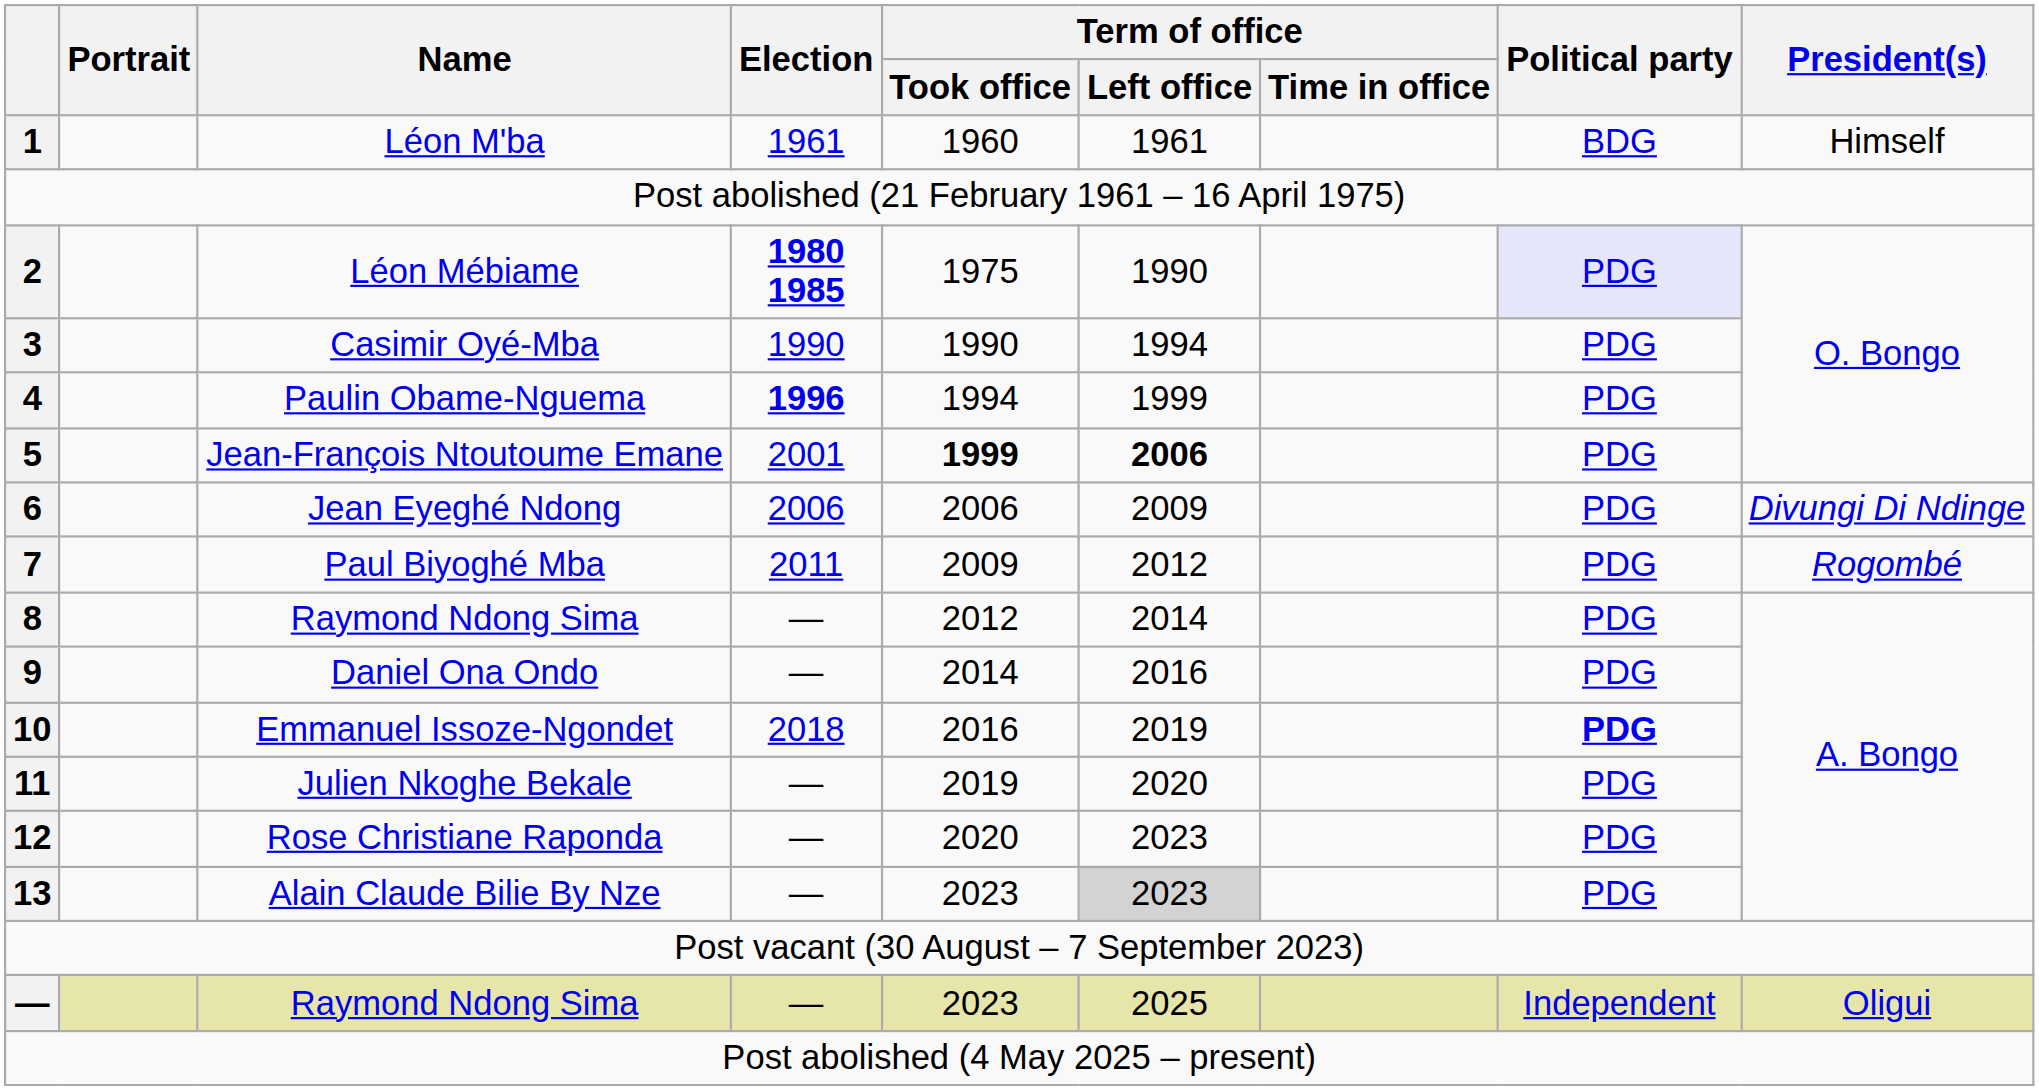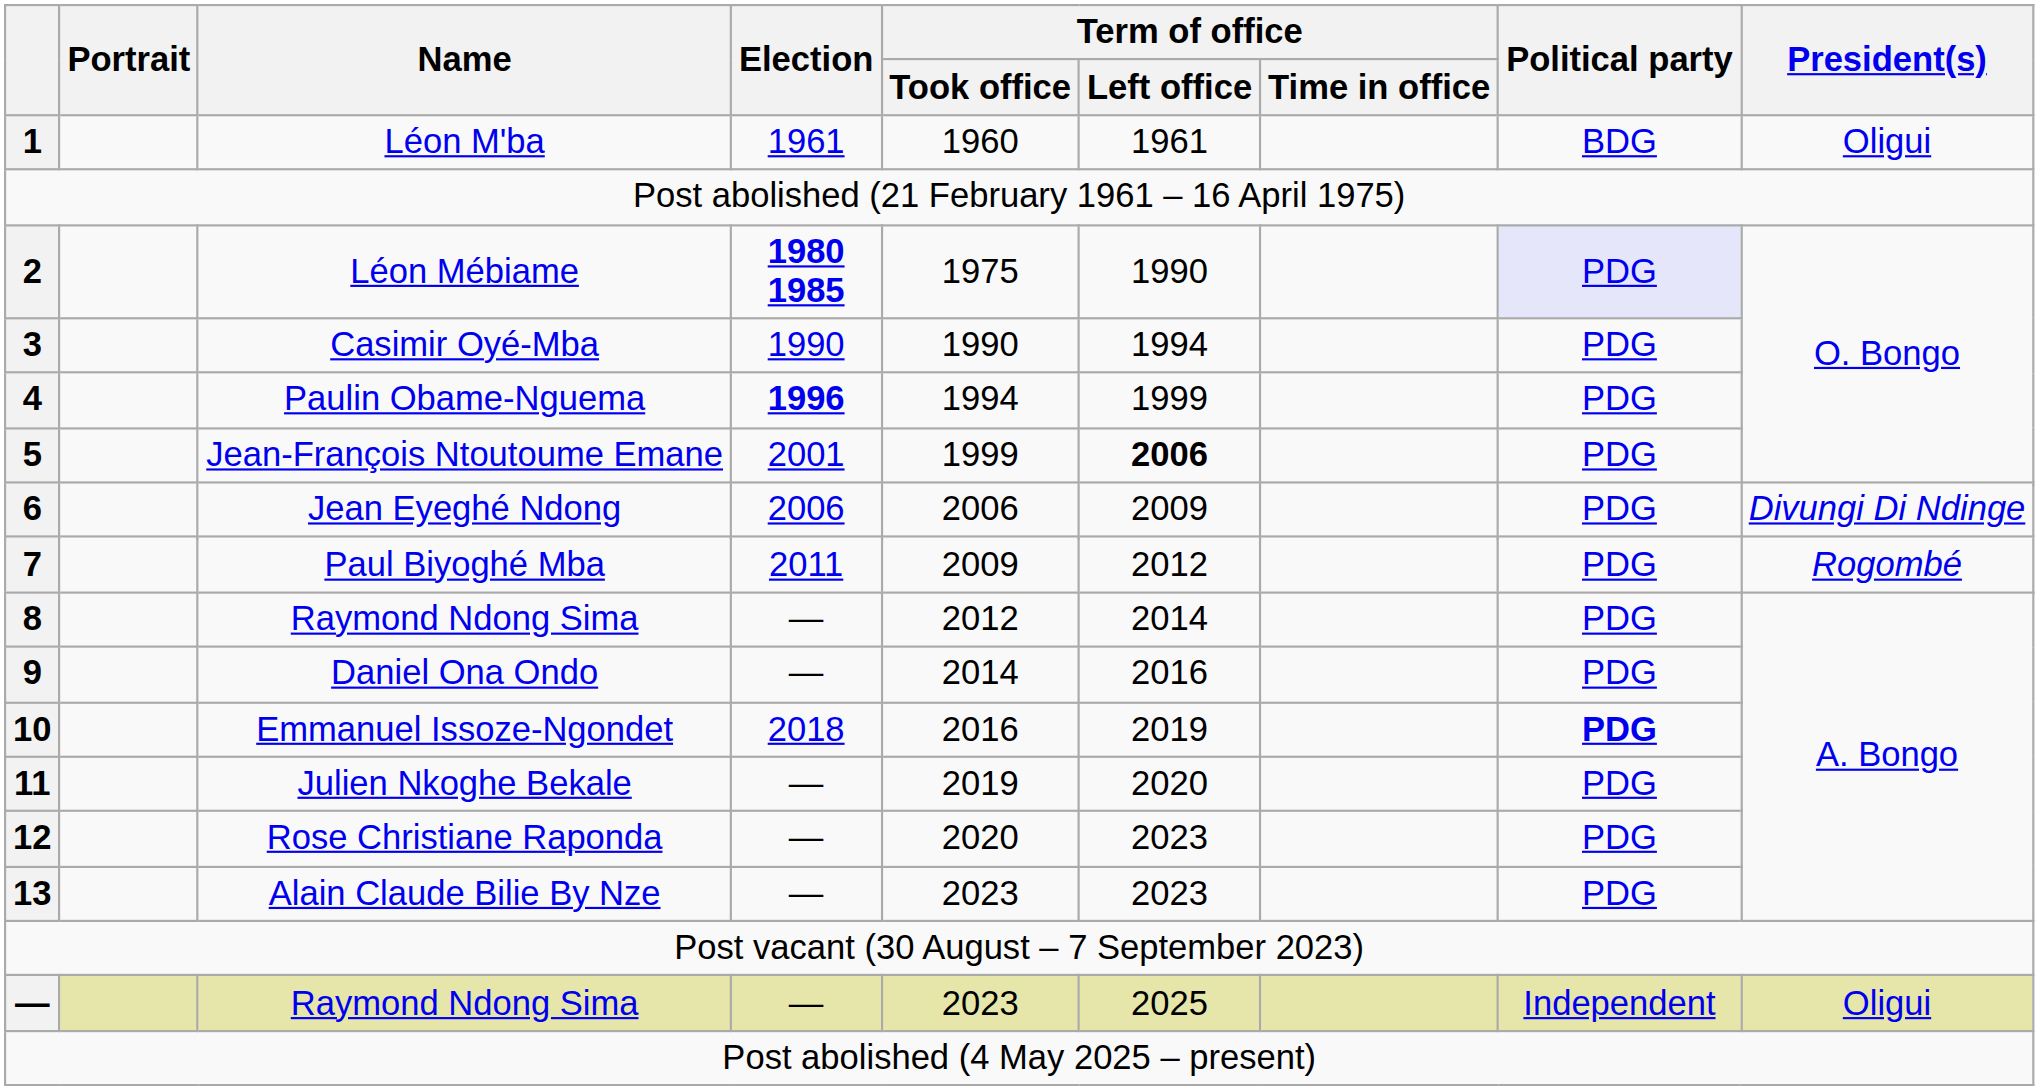1 | President(s): Himself -> Oligui
5 | Term of office / Took office: bold -> normal
13 | Term of office / Left office: lightgrey background -> no background
